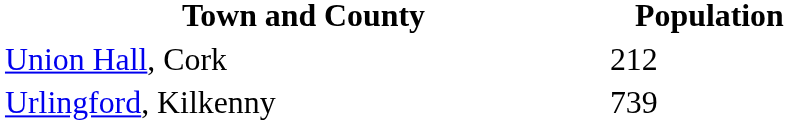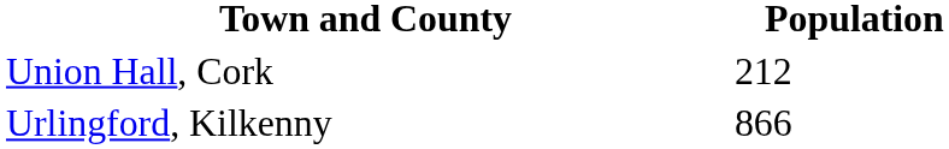Urlingford, Kilkenny | Population: 739 -> 866
